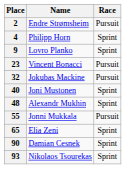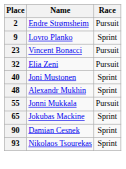- row: 4 | Philipp Horn | Sprint
32 | Name: Jokubas Mackine -> Elia Zeni
65 | Name: Elia Zeni -> Jokubas Mackine
